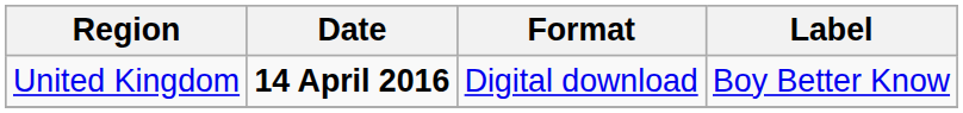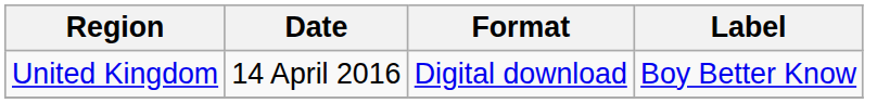United Kingdom | Date: bold -> normal
